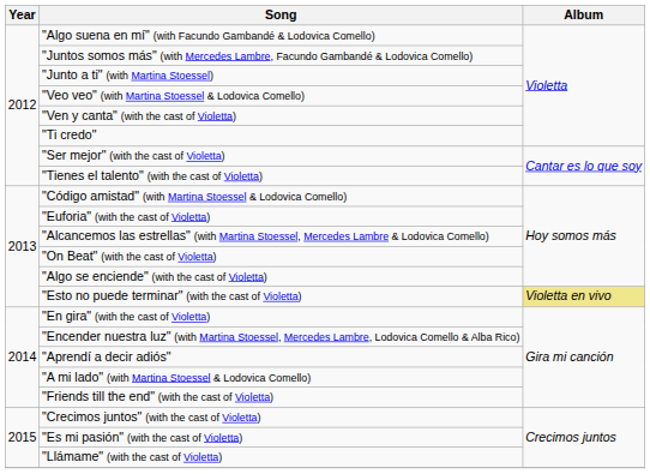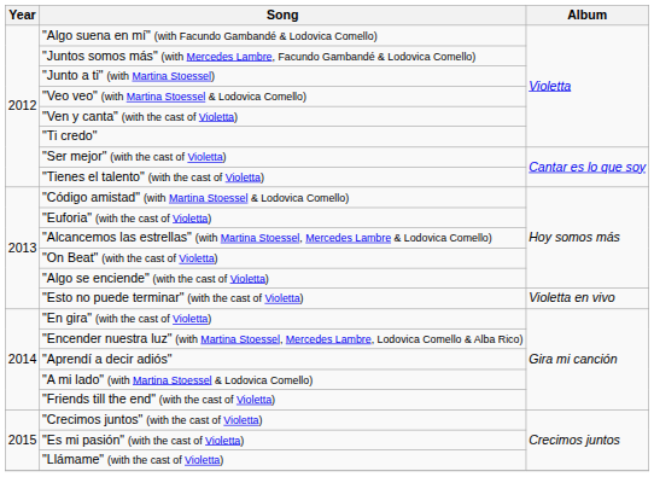"Esto no puede terminar" (with the cast of Violetta) | Album: khaki background -> no background
